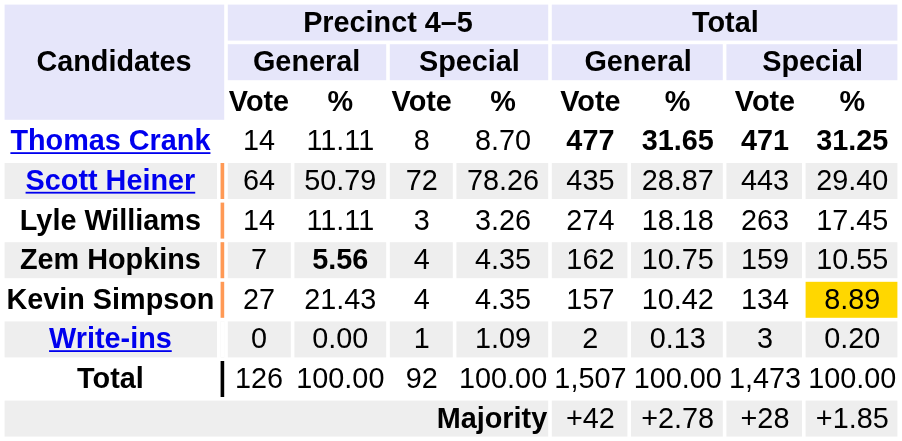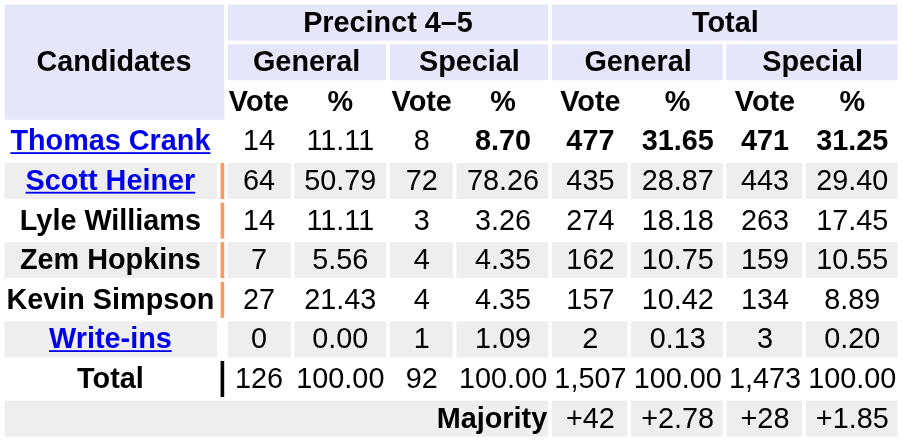Thomas Crank | Precinct 4–5 / Special / %: normal -> bold
Zem Hopkins | Precinct 4–5 / General / %: bold -> normal
Kevin Simpson | Total / Special / %: gold background -> no background
